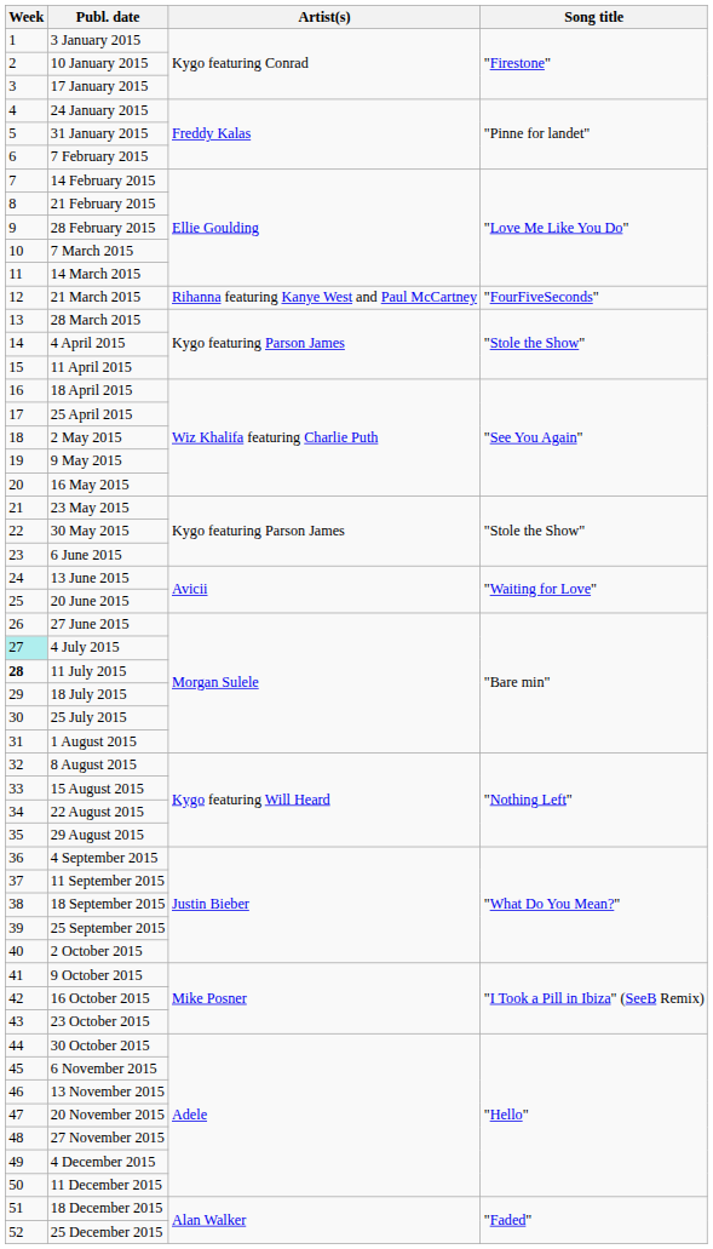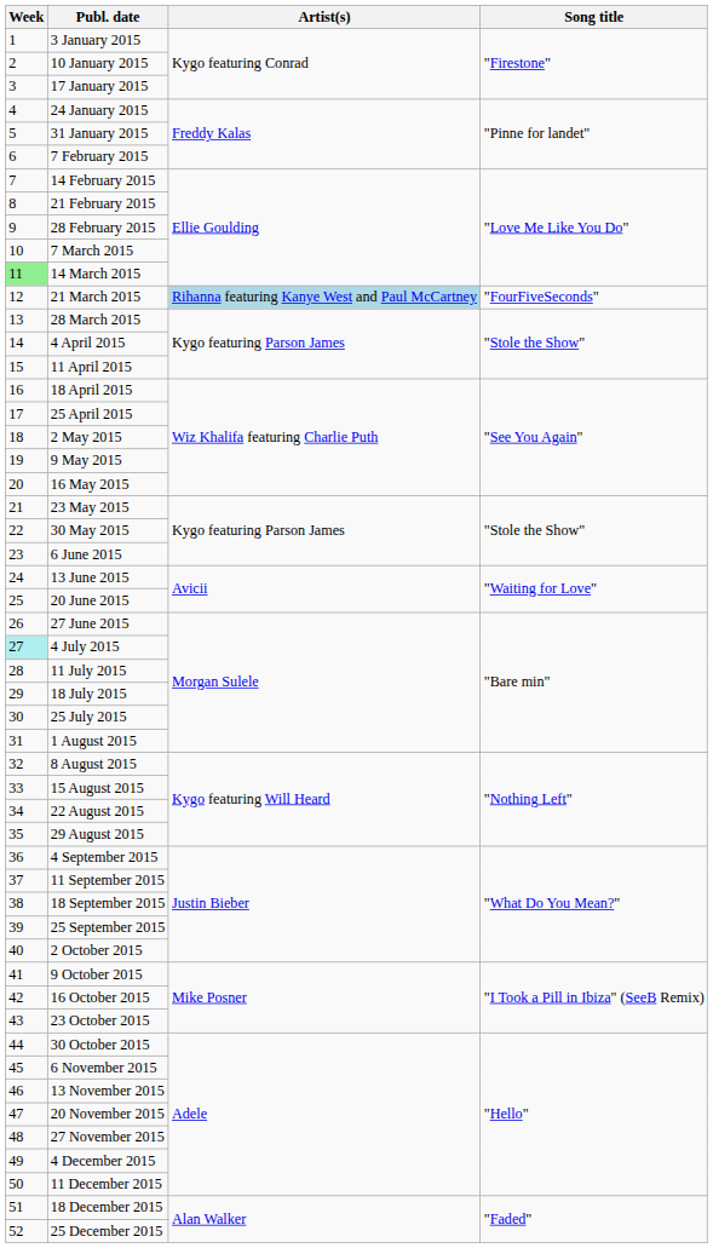14 March 2015 | Week: no background -> lightgreen background
21 March 2015 | Artist(s): no background -> lightblue background
11 July 2015 | Week: bold -> normal
